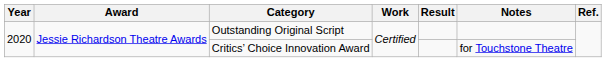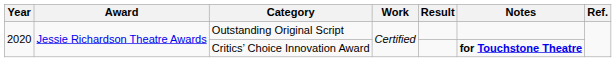Critics’ Choice Innovation Award | Notes: normal -> bold
